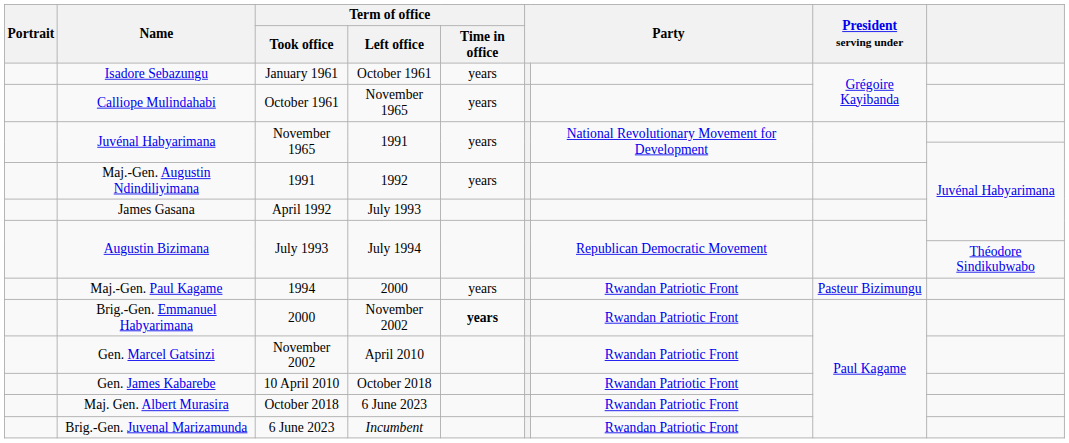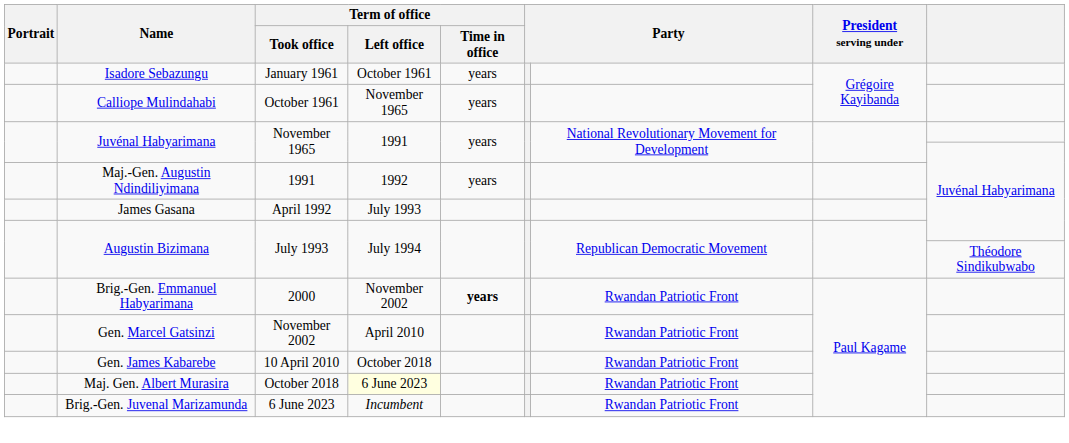- row: Maj.-Gen. Paul Kagame | 1994 | 2000 | years | Rwandan Patriotic Front | Pasteur Bizimungu
Maj. Gen. Albert Murasira | Term of office / Left office: no background -> lightyellow background
